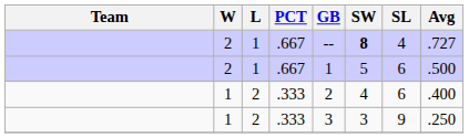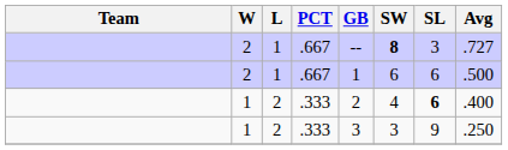row 2 | SL: 4 -> 3
row 3 | SW: 5 -> 6
row 4 | SL: normal -> bold
